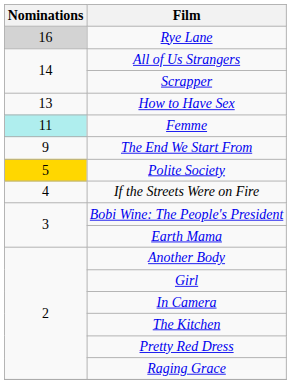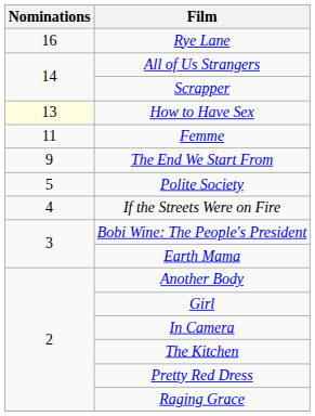Rye Lane | Nominations: lightgrey background -> no background
How to Have Sex | Nominations: no background -> lightyellow background
Femme | Nominations: paleturquoise background -> no background
Polite Society | Nominations: gold background -> no background
